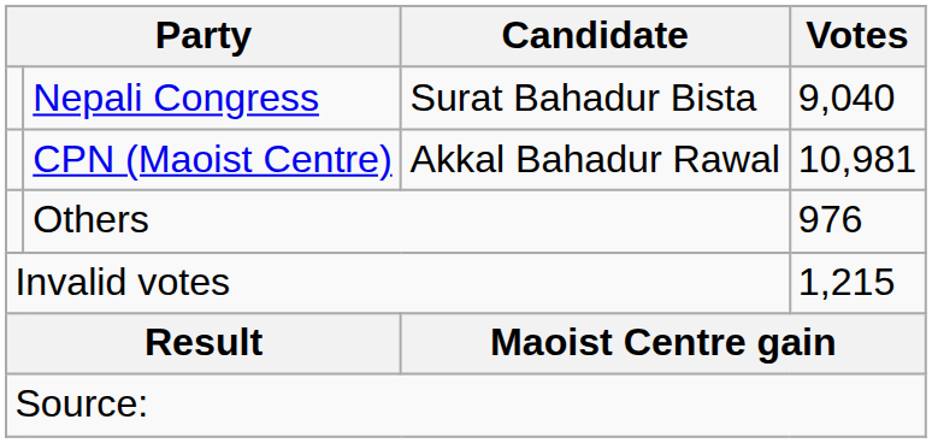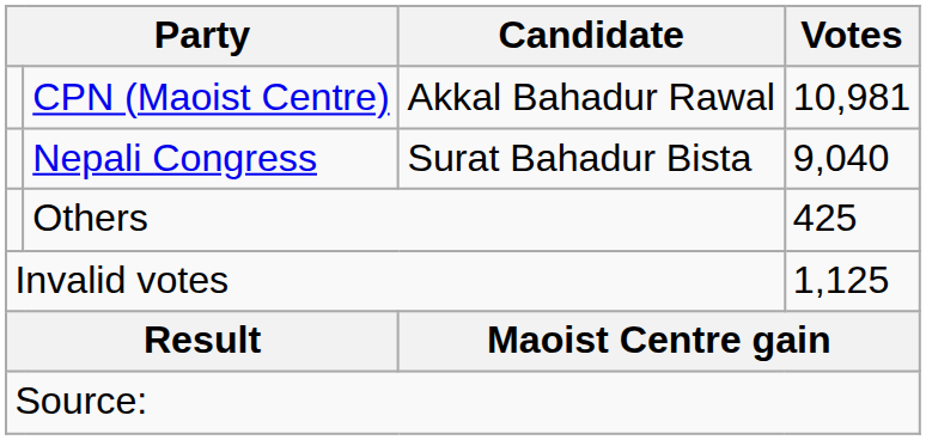rows swapped: CPN (Maoist Centre) <-> Nepali Congress
Others | Votes: 976 -> 425
Invalid votes | Votes: 1,215 -> 1,125
